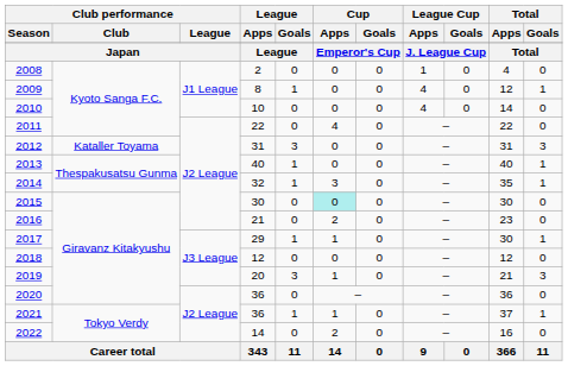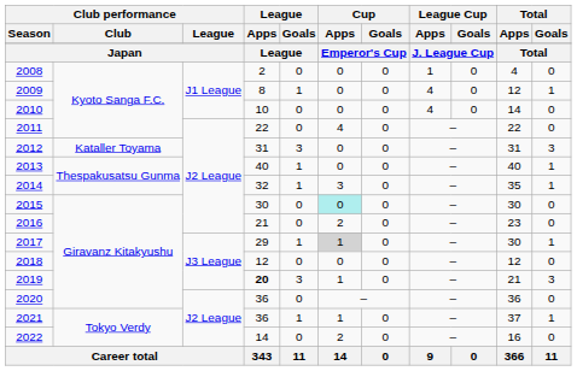2017 | Cup / Apps: no background -> lightgrey background
2019 | League / Apps: normal -> bold
